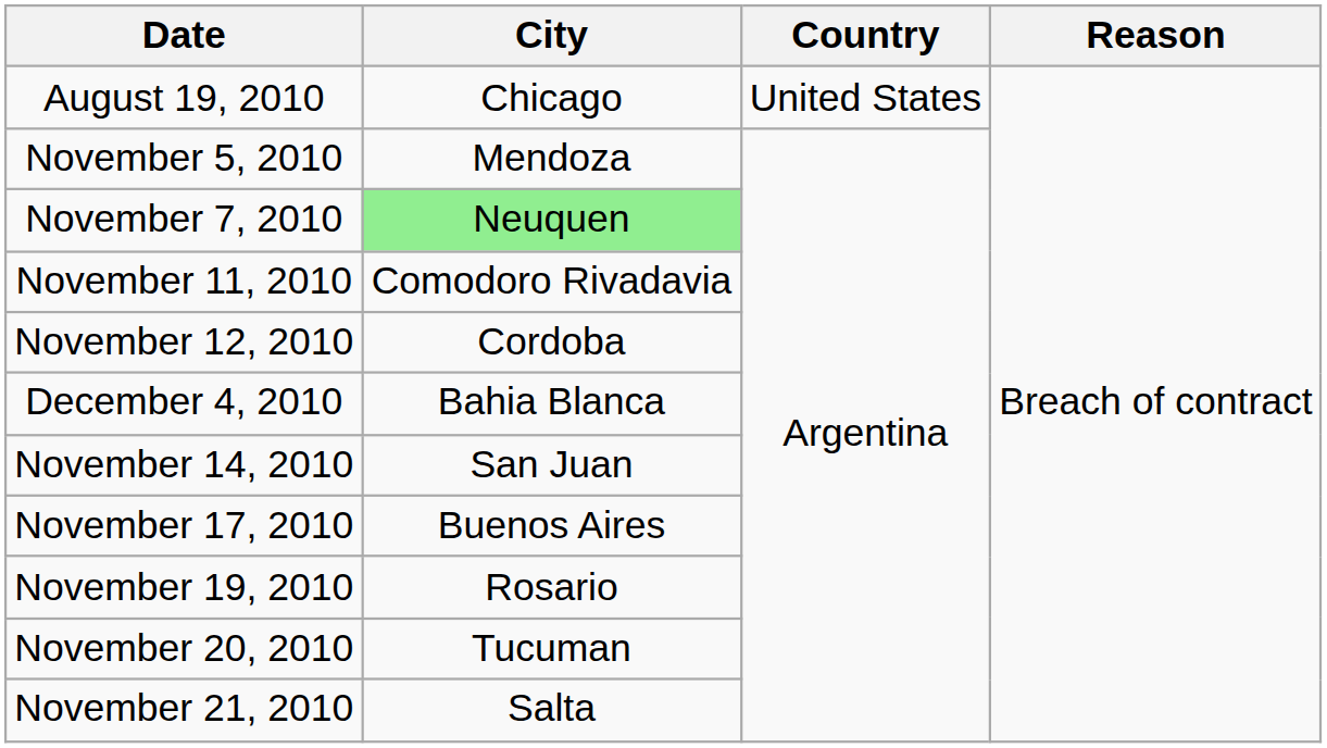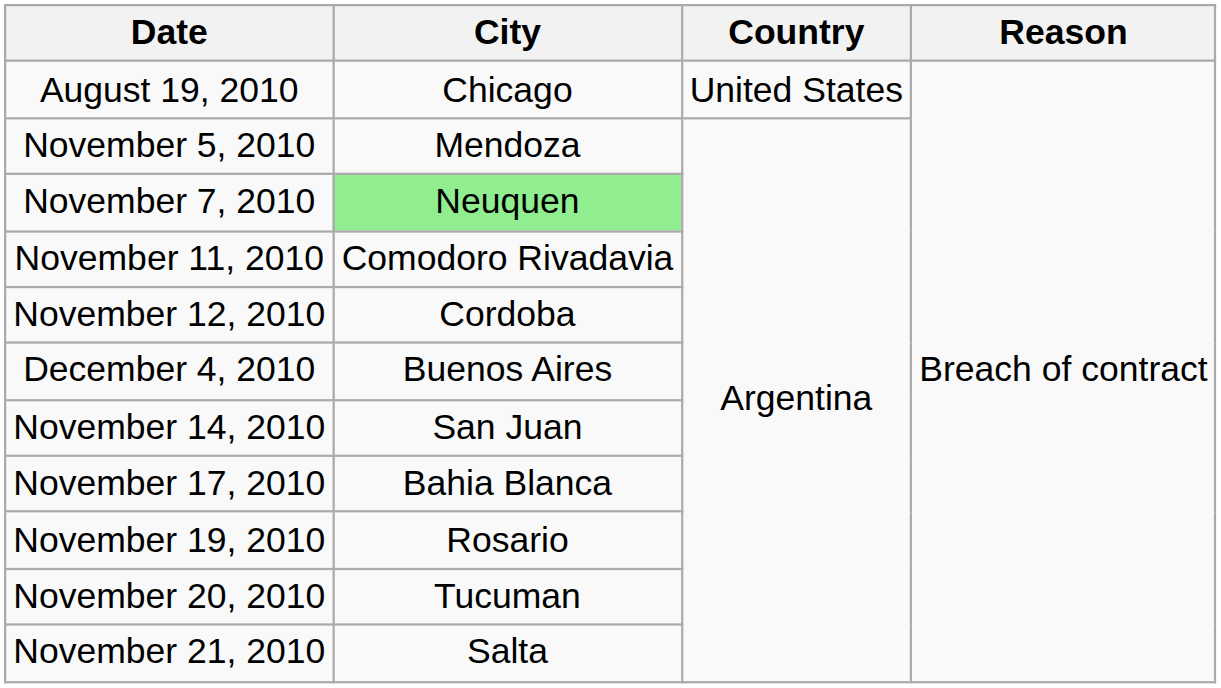December 4, 2010 | City: Bahia Blanca -> Buenos Aires
November 17, 2010 | City: Buenos Aires -> Bahia Blanca
